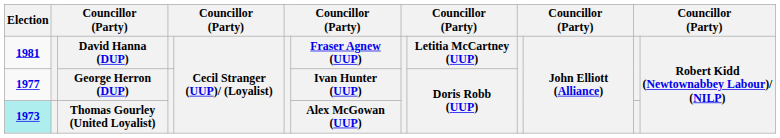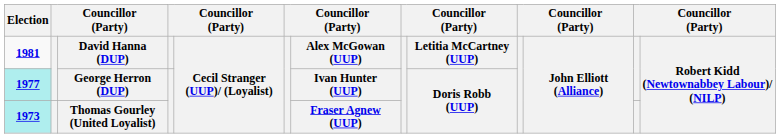David Hanna (DUP) | column 7: Fraser Agnew (UUP) -> Alex McGowan (UUP)
George Herron (DUP) | Election: no background -> paleturquoise background
Thomas Gourley (United Loyalist) | column 7: Alex McGowan (UUP) -> Fraser Agnew (UUP)
